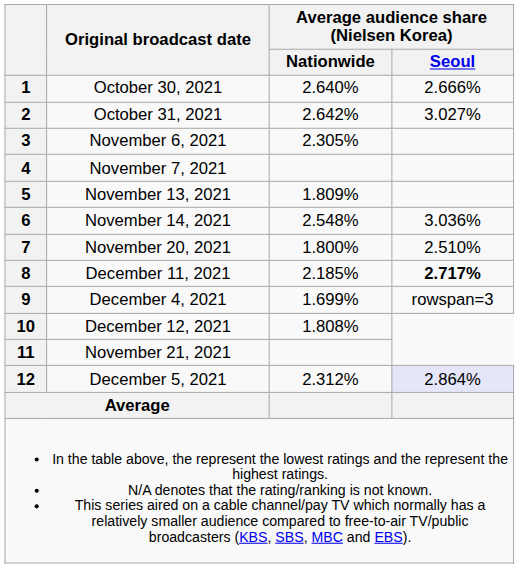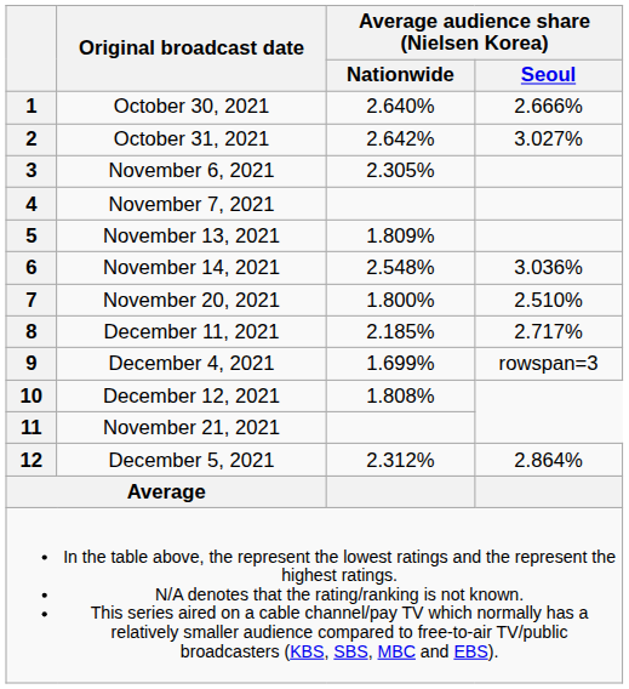8 | Average audience share (Nielsen Korea) / Seoul: bold -> normal
12 | Average audience share (Nielsen Korea) / Seoul: lavender background -> no background
